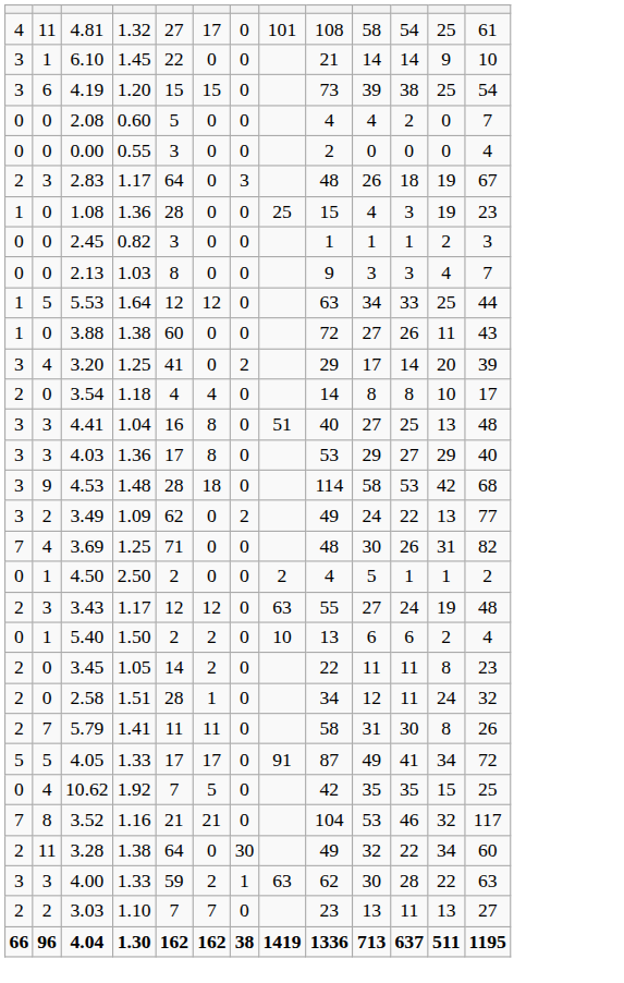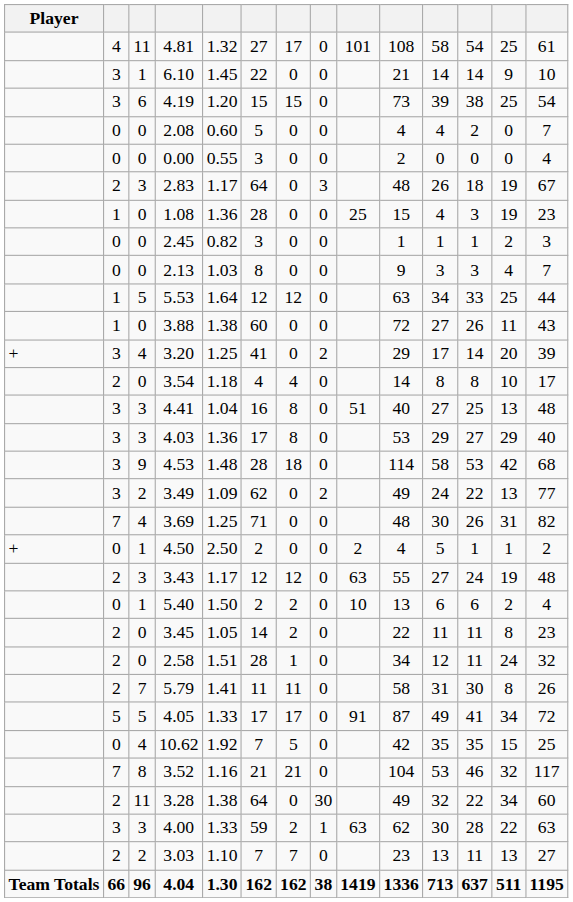+ column: Player | + | + | Team Totals
